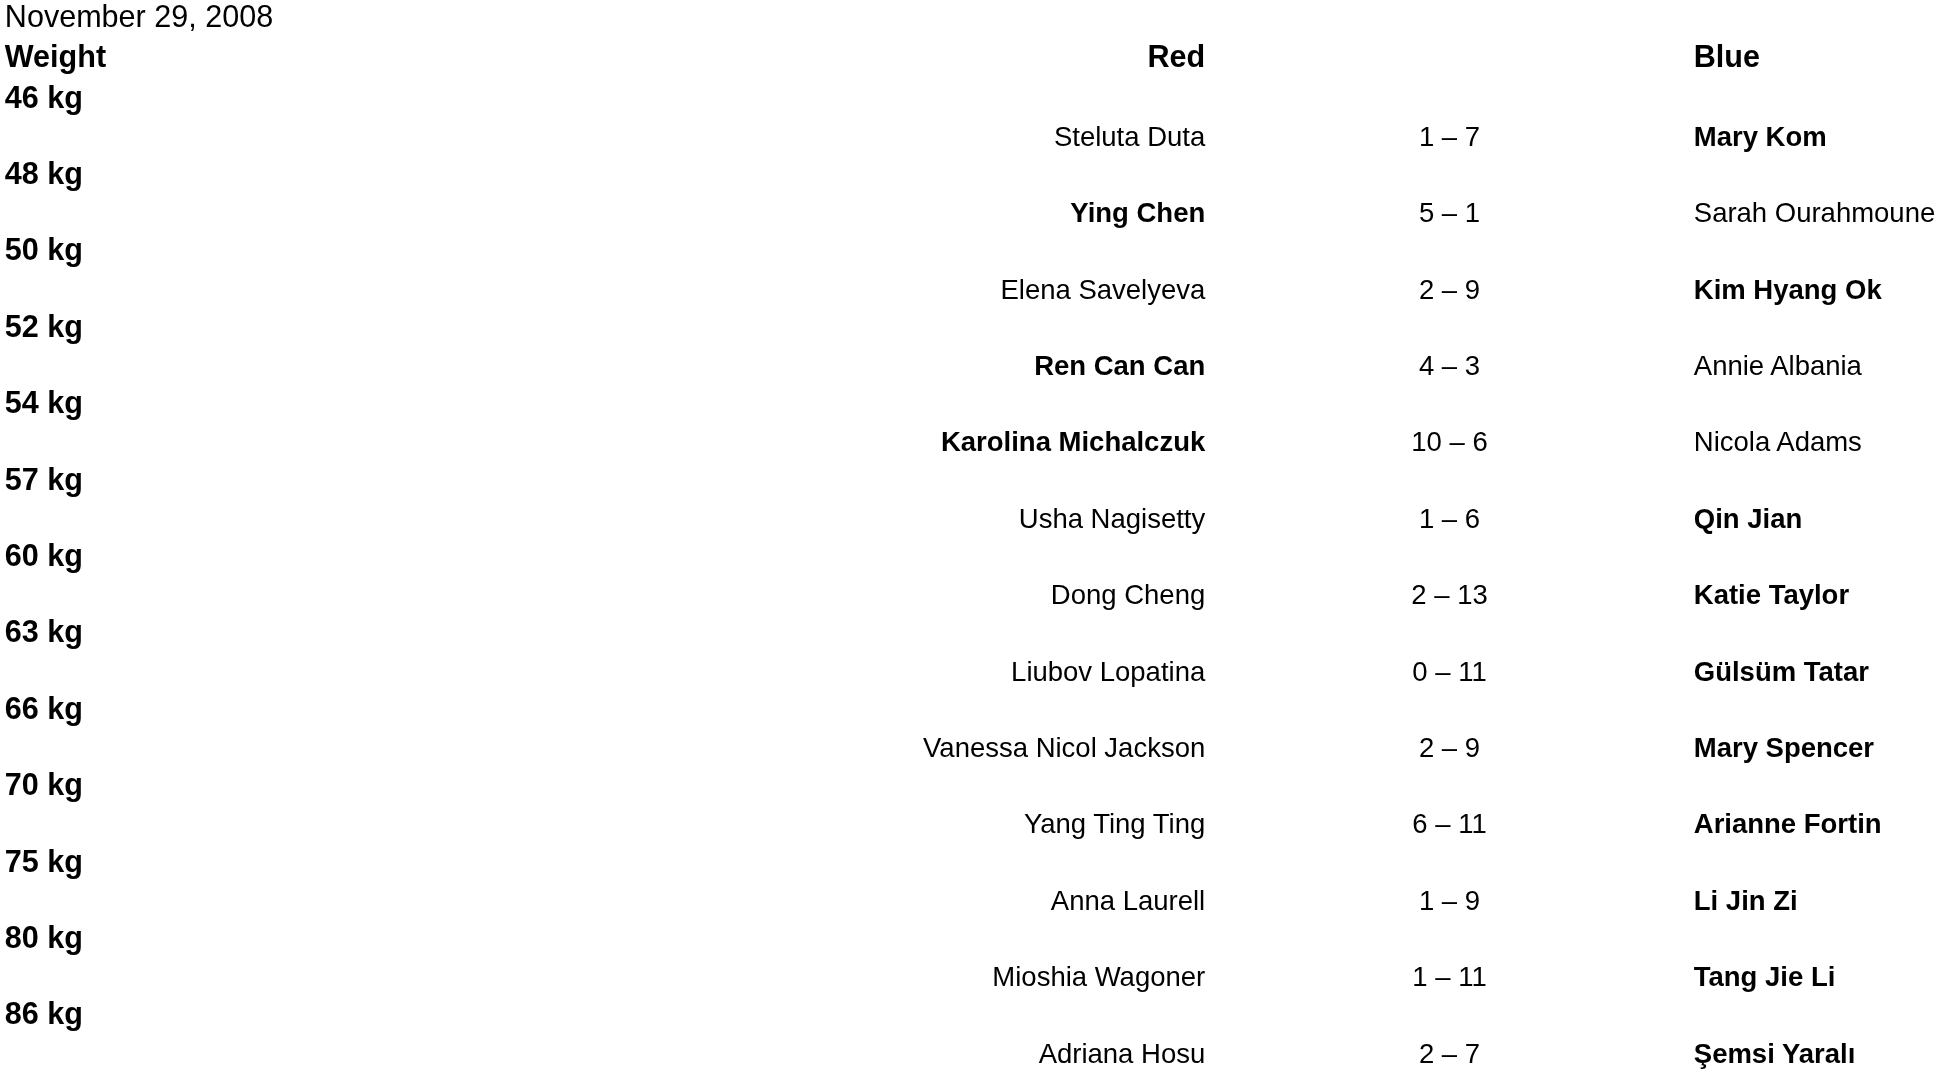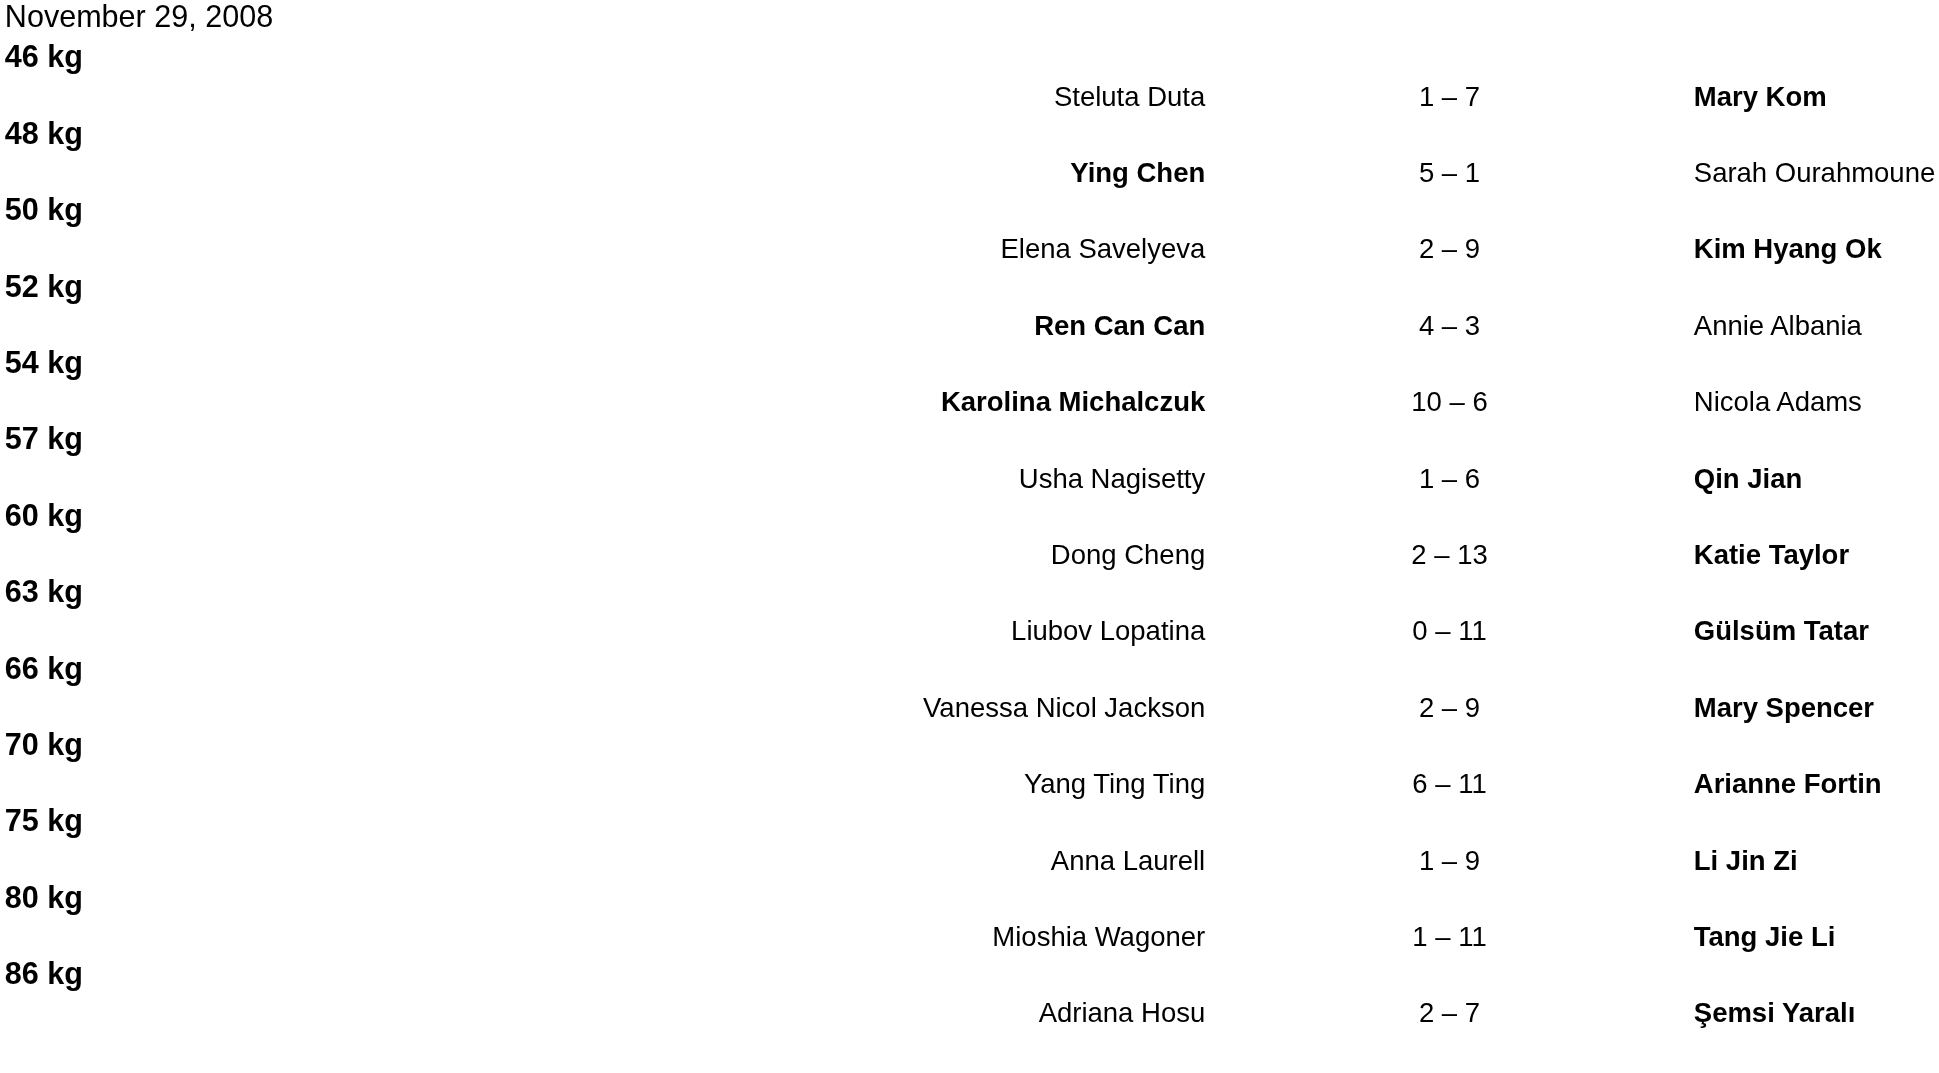- row: Weight | Red | Blue
